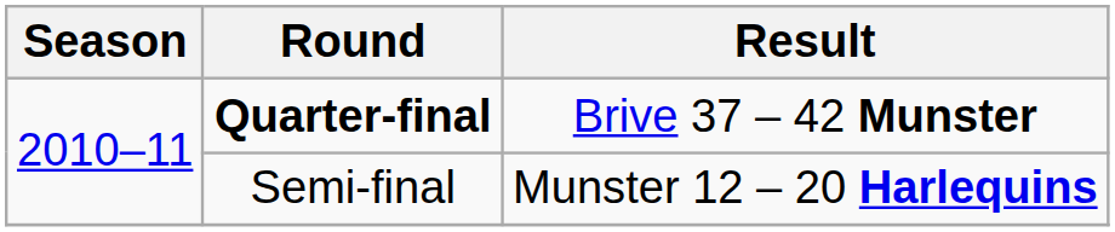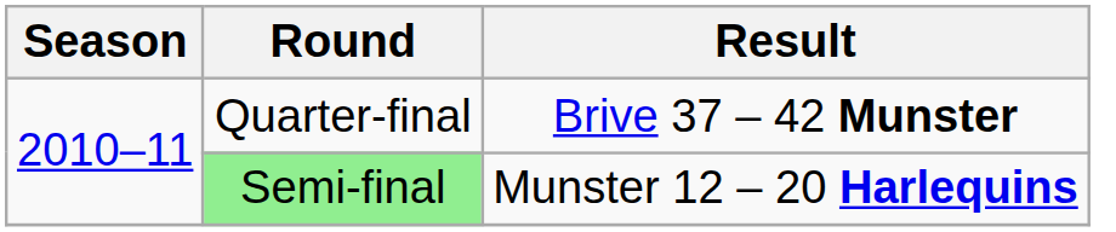Quarter-final | Round: bold -> normal
Semi-final | Round: no background -> lightgreen background
